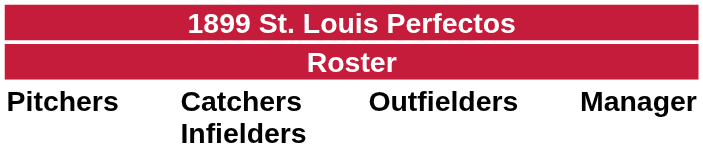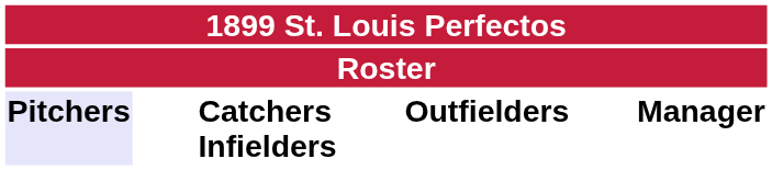Pitchers | column 1: no background -> lavender background
